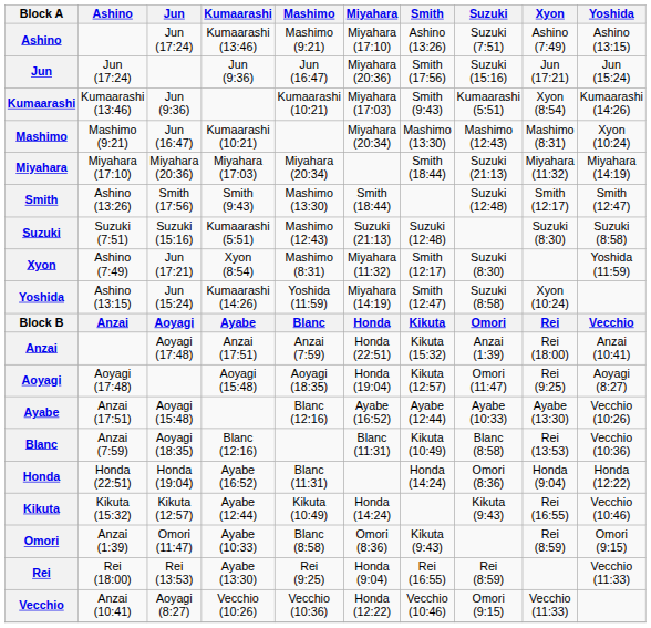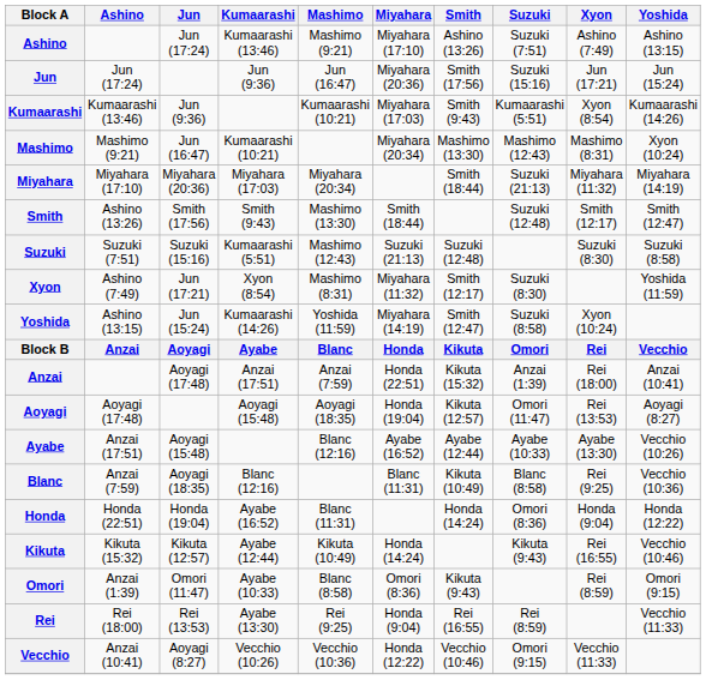row 13 | Xyon: Rei (9:25) -> Rei (13:53)
row 15 | Xyon: Rei (13:53) -> Rei (9:25)
